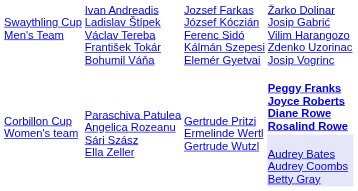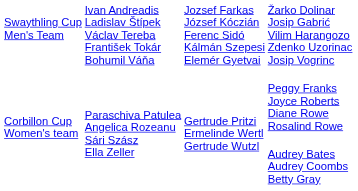Peggy Franks Joyce Roberts Diane Rowe Rosalind Rowe | column 4: bold -> normal
Audrey Bates Audrey Coombs Betty Gray | column 4: lavender background -> no background
